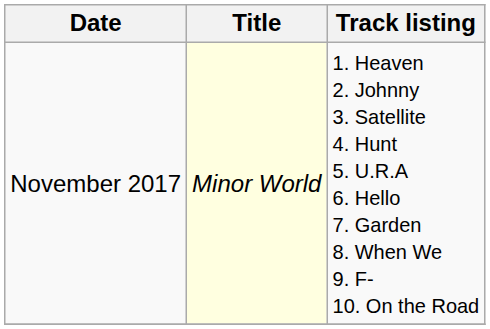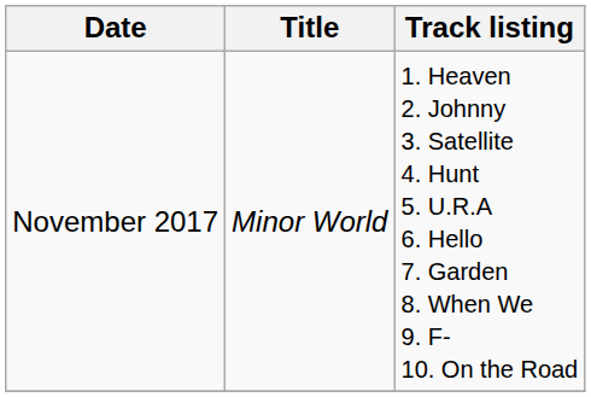November 2017 | Title: lightyellow background -> no background
